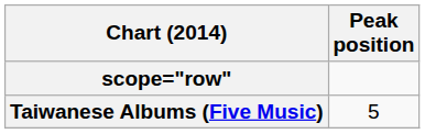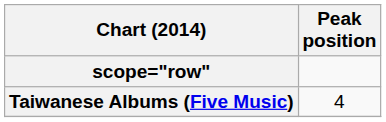Taiwanese Albums (Five Music) | Peak position: 5 -> 4
